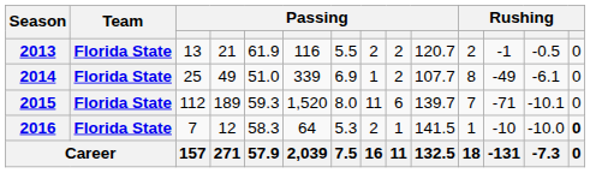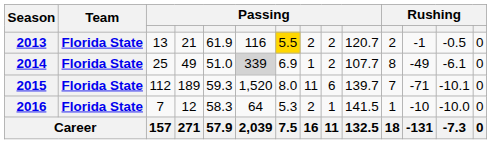2013 | column 7: no background -> gold background
2014 | column 6: no background -> lightgrey background
2016 | column 14: bold -> normal
